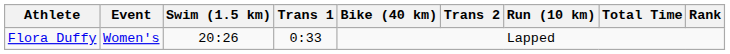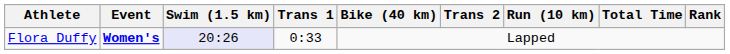Flora Duffy | Event: normal -> bold
Flora Duffy | Swim (1.5 km): no background -> lavender background
